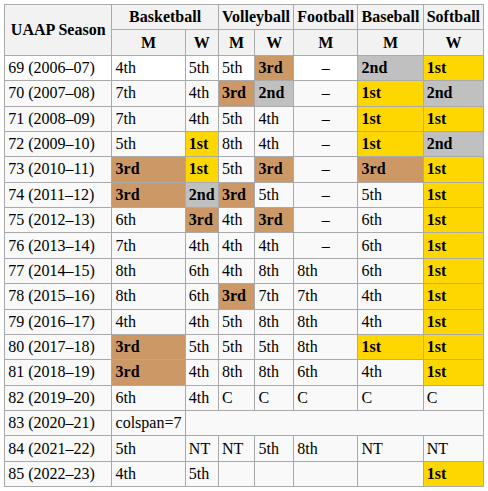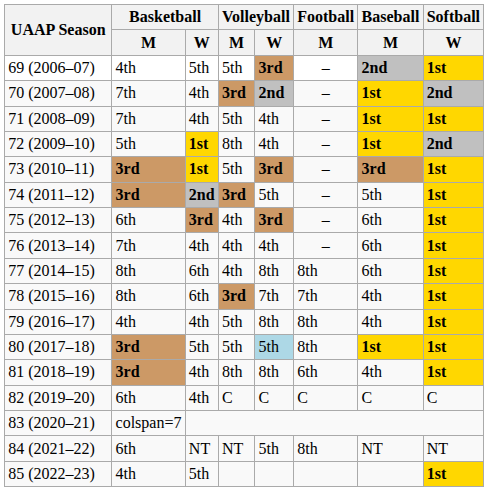80 (2017–18) | Volleyball / W: no background -> lightblue background
84 (2021–22) | Basketball / M: 5th -> 6th
